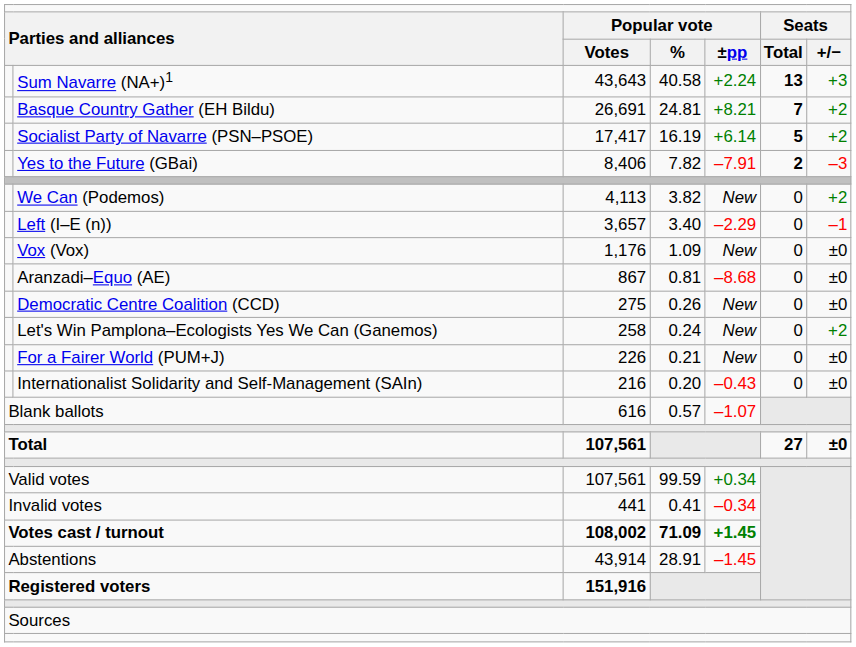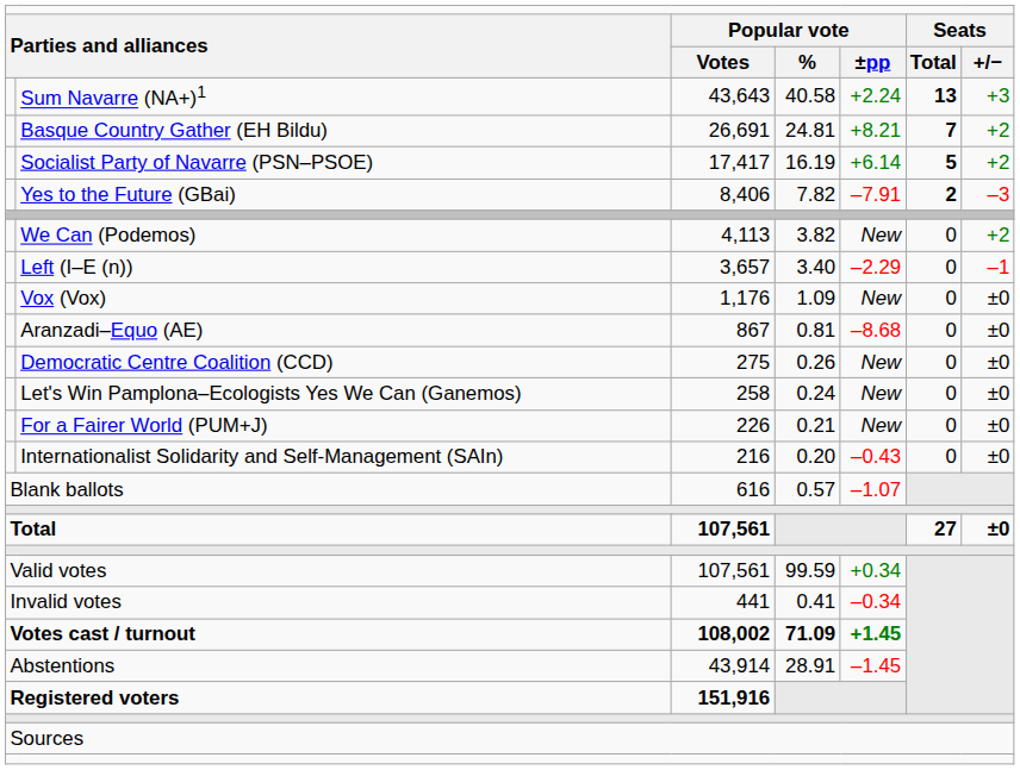Let's Win Pamplona–Ecologists Yes We Can (Ganemos) | column 7: +2 -> ±0
